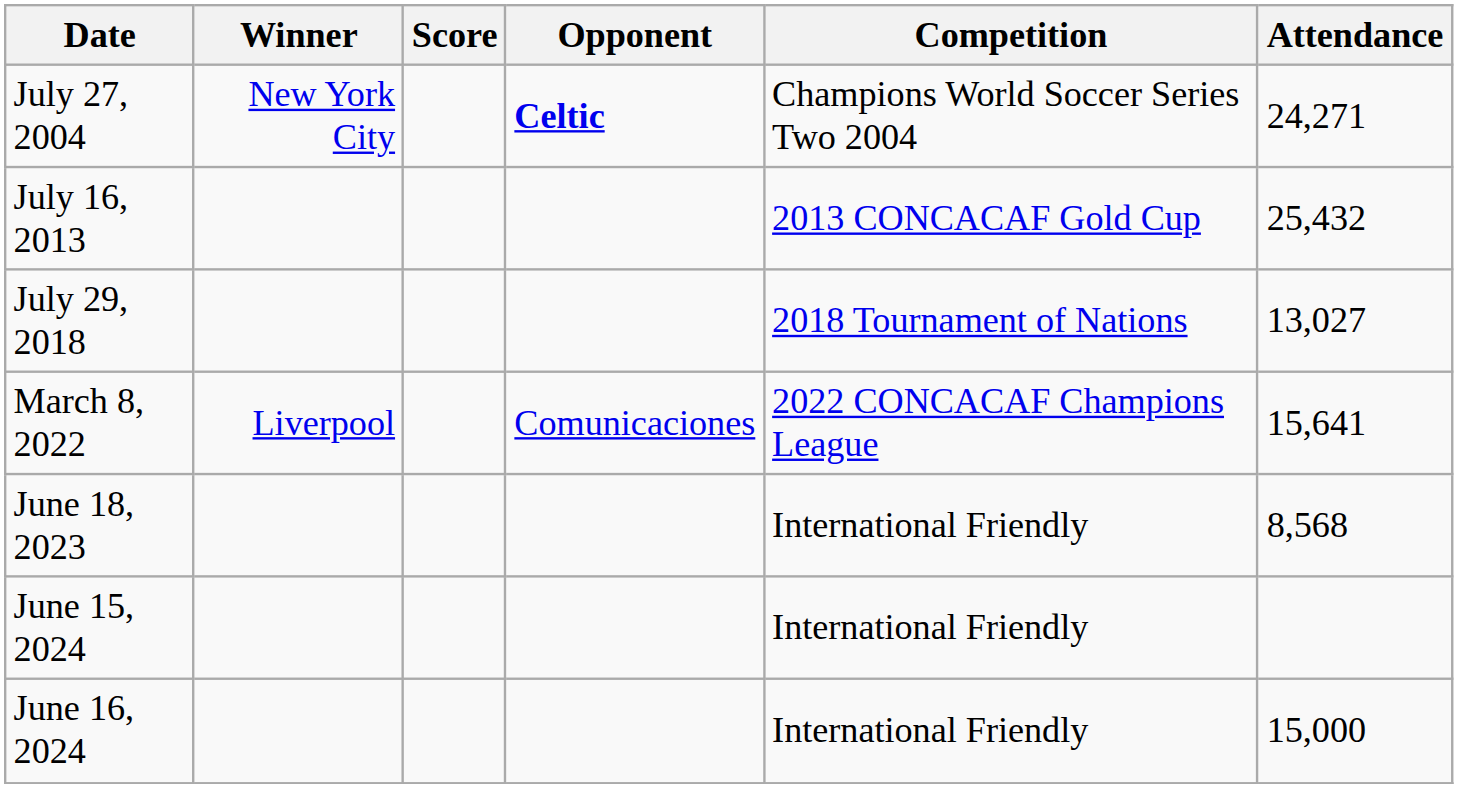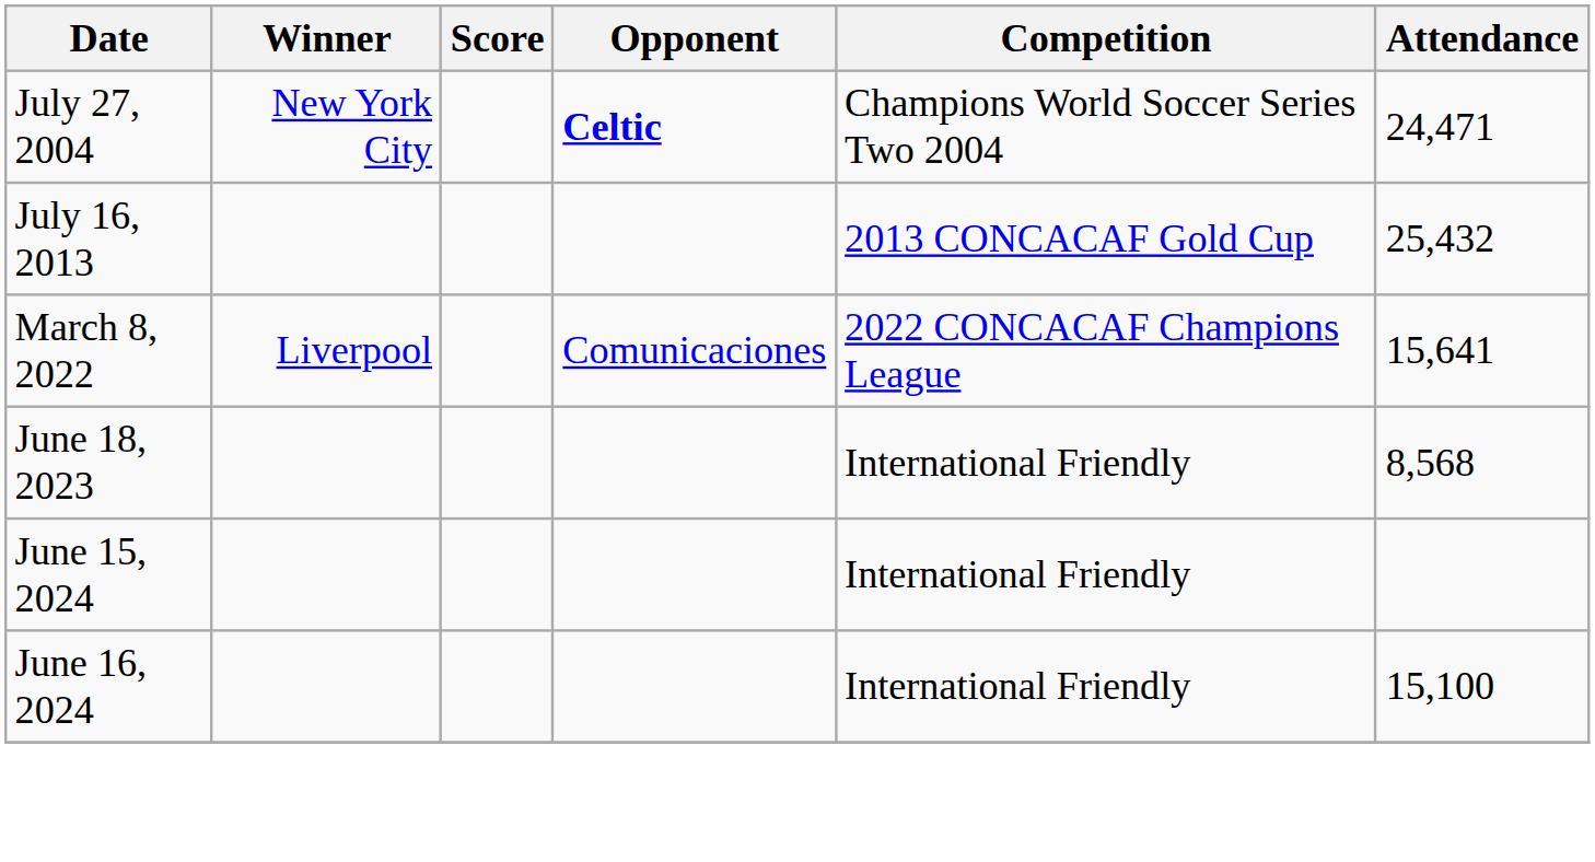July 27, 2004 | Attendance: 24,271 -> 24,471
- row: July 29, 2018 | 2018 Tournament of Nations | 13,027
June 16, 2024 | Attendance: 15,000 -> 15,100
